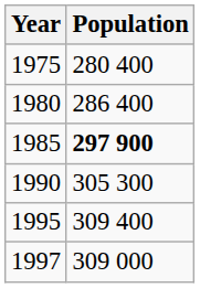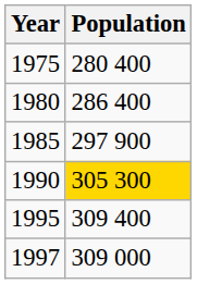1985 | Population: bold -> normal
1990 | Population: no background -> gold background
